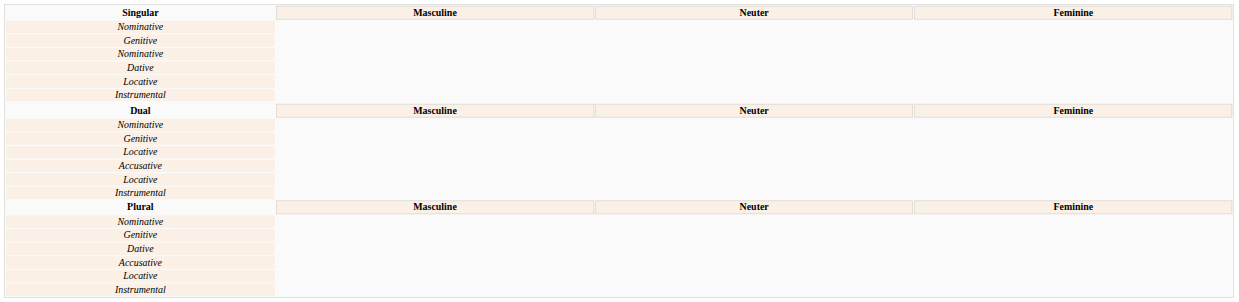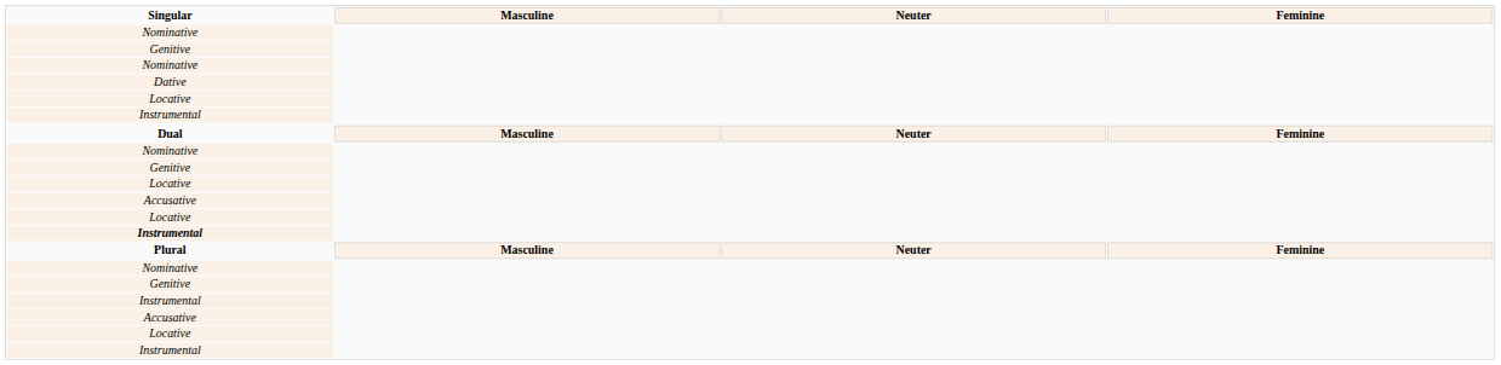row 14 | Singular: normal -> bold
row 18 | Singular: Dative -> Instrumental
